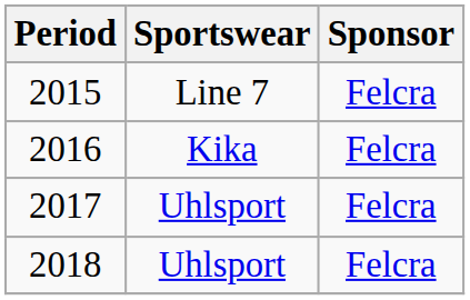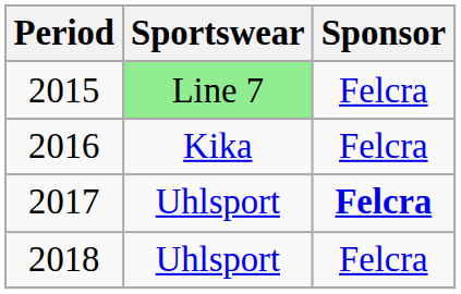2015 | Sportswear: no background -> lightgreen background
2017 | Sponsor: normal -> bold
